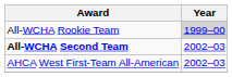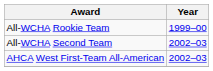row 2 | Year: lightgrey background -> no background
row 3 | Award: bold -> normal
